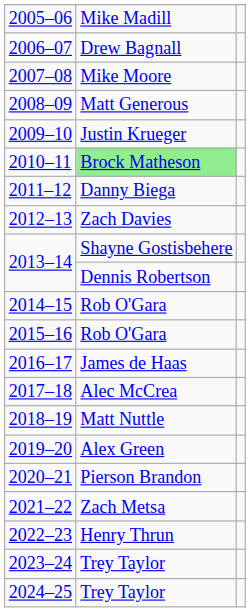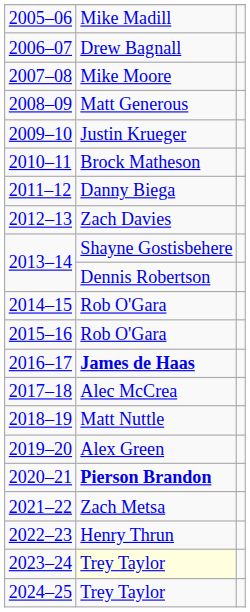Brock Matheson | column 2: lightgreen background -> no background
James de Haas | column 2: normal -> bold
Pierson Brandon | column 2: normal -> bold
2023–24 / Trey Taylor | column 2: no background -> lightyellow background
